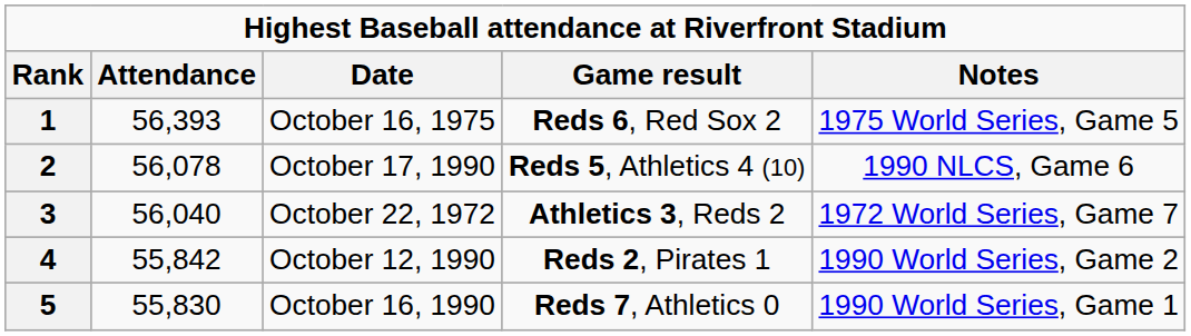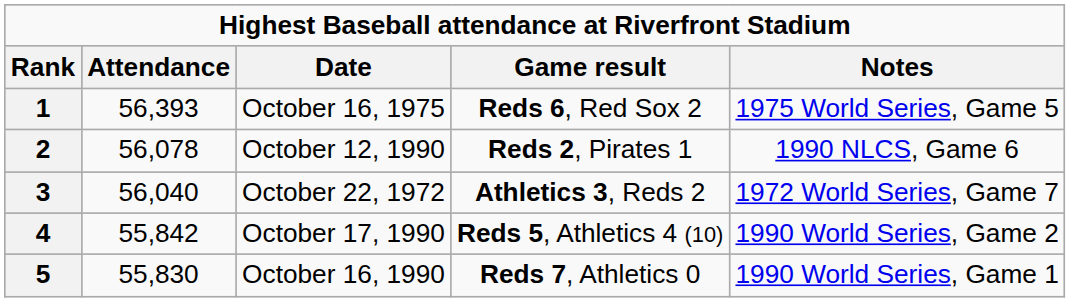2 | Date: October 17, 1990 -> October 12, 1990
2 | Game result: Reds 5, Athletics 4 (10) -> Reds 2, Pirates 1
4 | Date: October 12, 1990 -> October 17, 1990
4 | Game result: Reds 2, Pirates 1 -> Reds 5, Athletics 4 (10)
